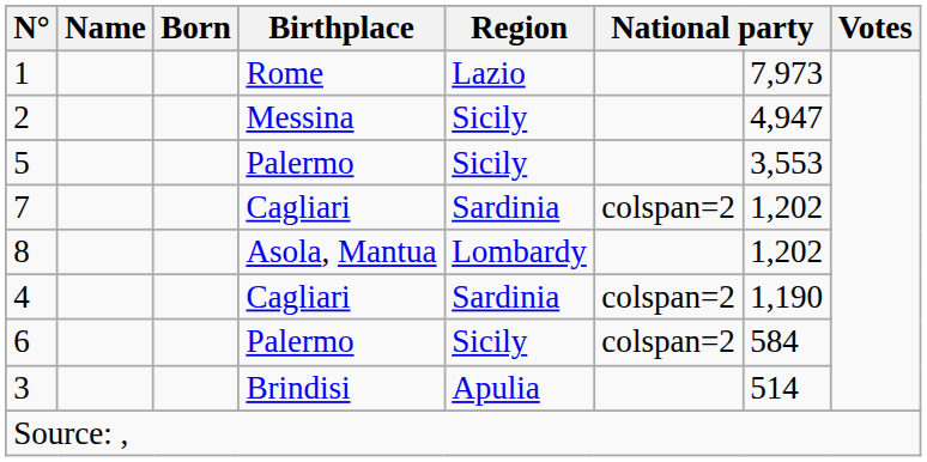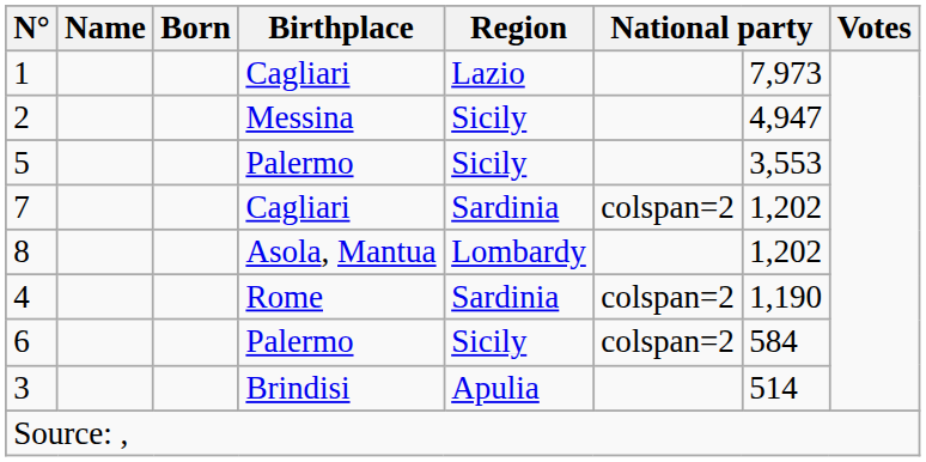1 | Birthplace: Rome -> Cagliari
4 | Birthplace: Cagliari -> Rome
